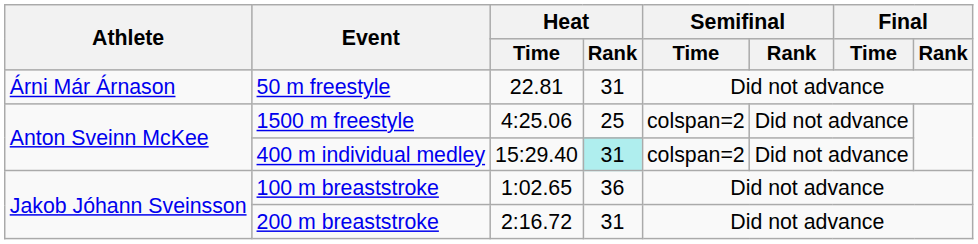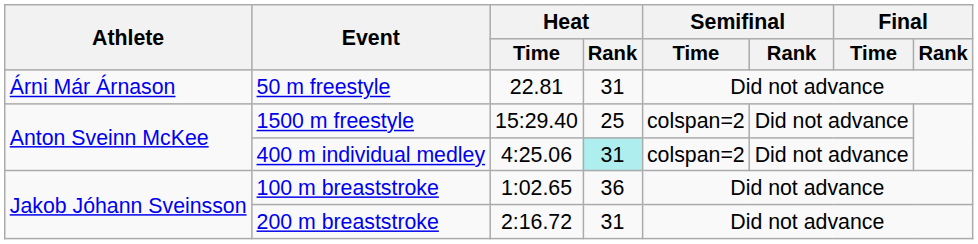1500 m freestyle | Heat / Time: 4:25.06 -> 15:29.40
400 m individual medley | Heat / Time: 15:29.40 -> 4:25.06
